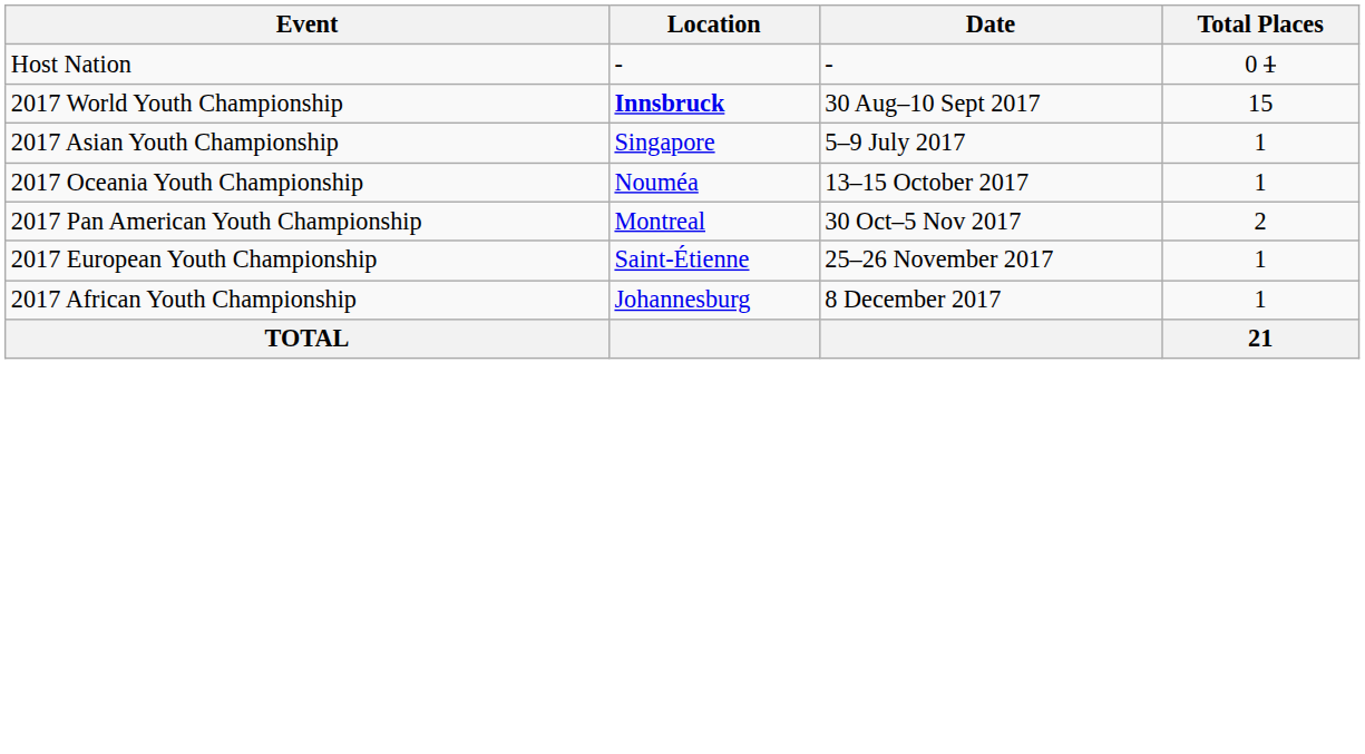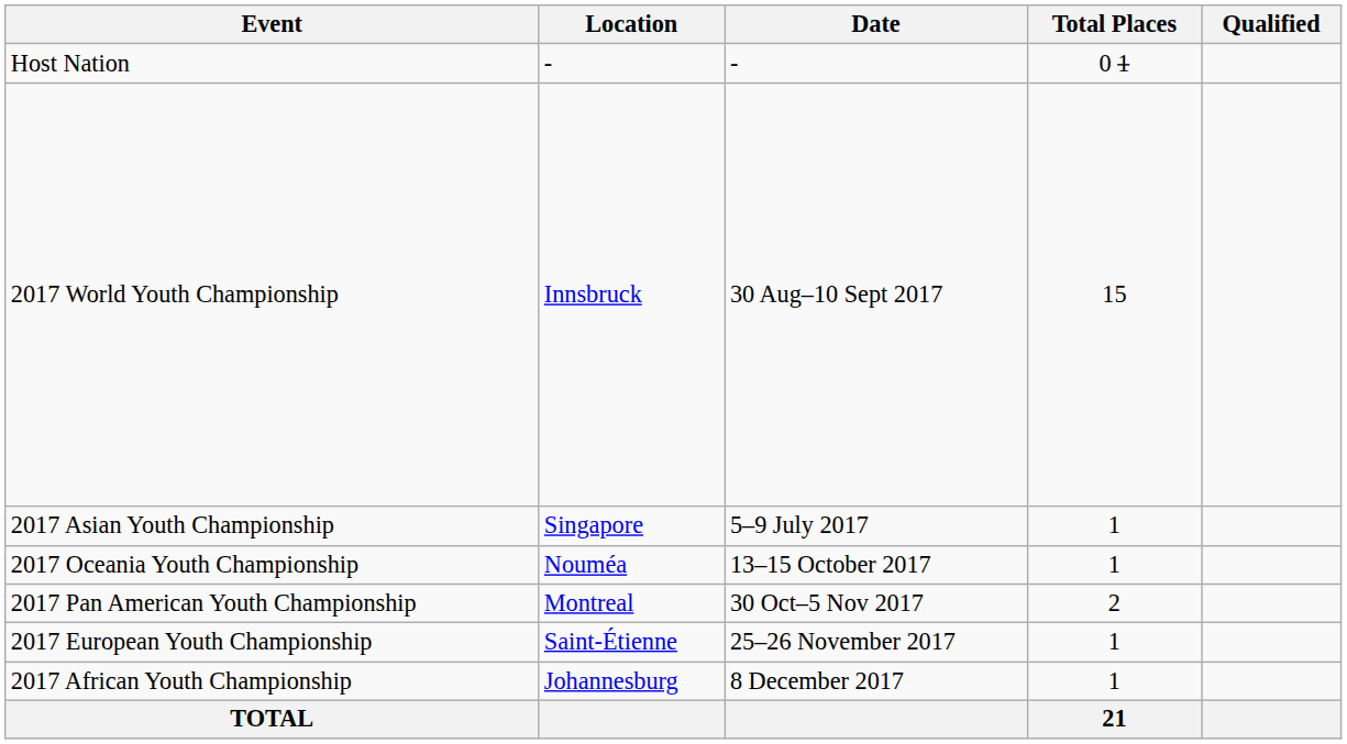+ column: Qualified
2017 World Youth Championship | Location: bold -> normal
